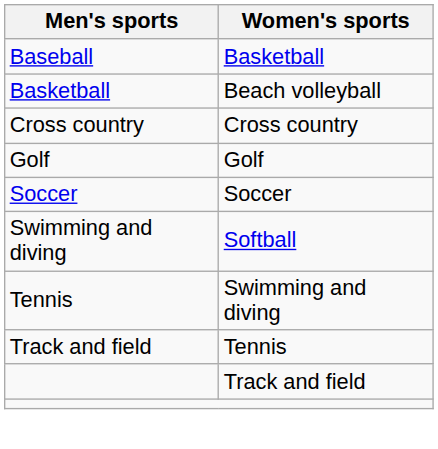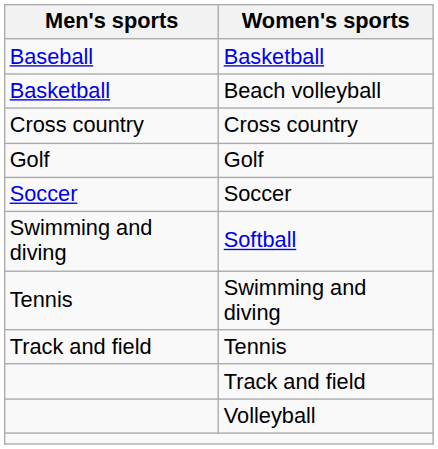+ row: Volleyball
